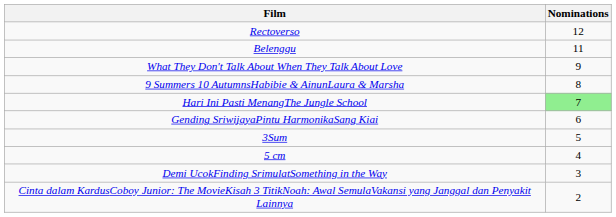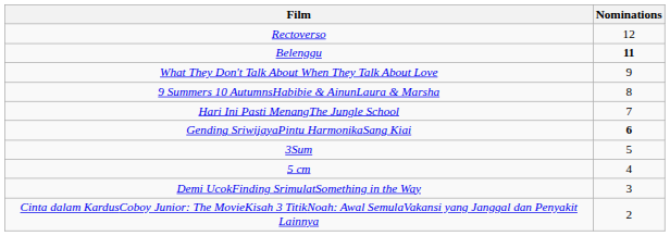Belenggu | Nominations: normal -> bold
Hari Ini Pasti MenangThe Jungle School | Nominations: lightgreen background -> no background
Gending SriwijayaPintu HarmonikaSang Kiai | Nominations: normal -> bold
